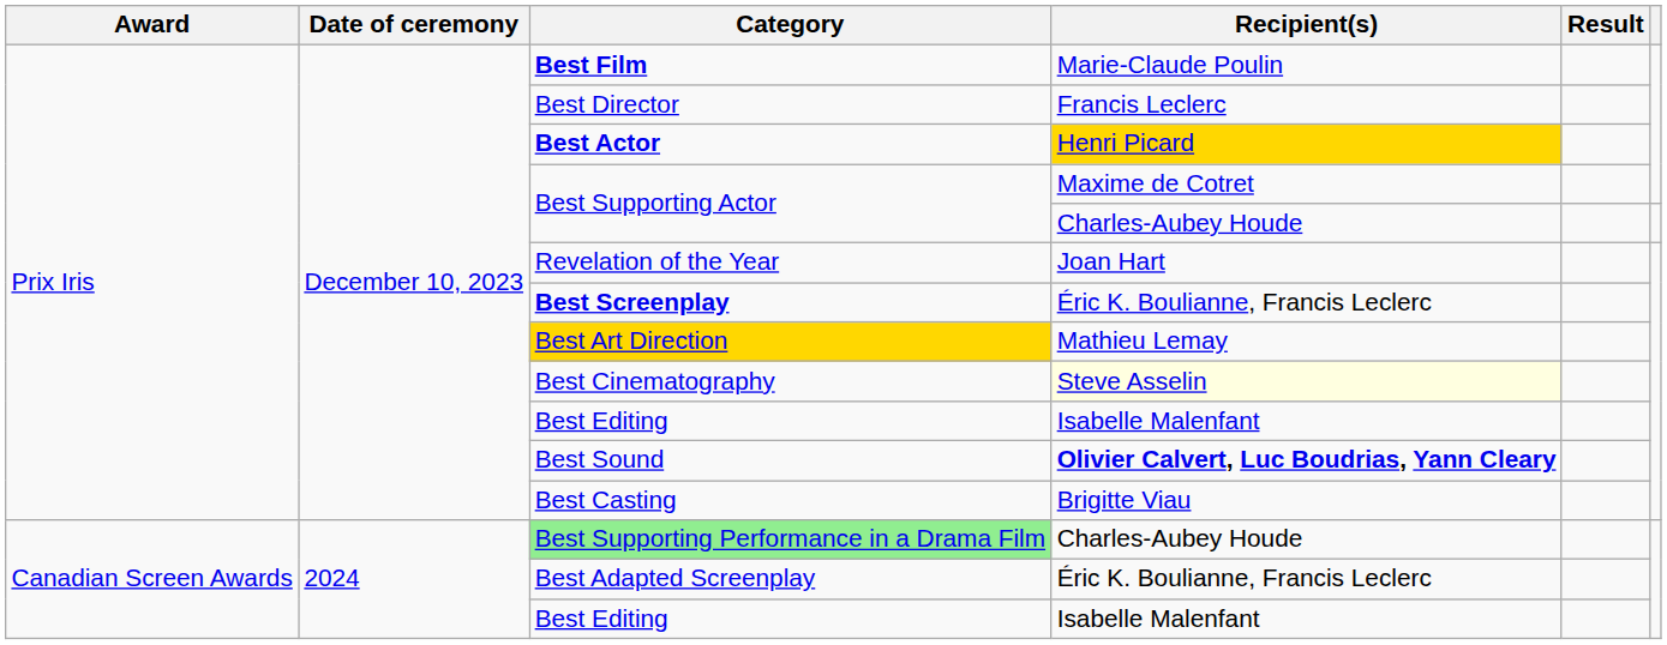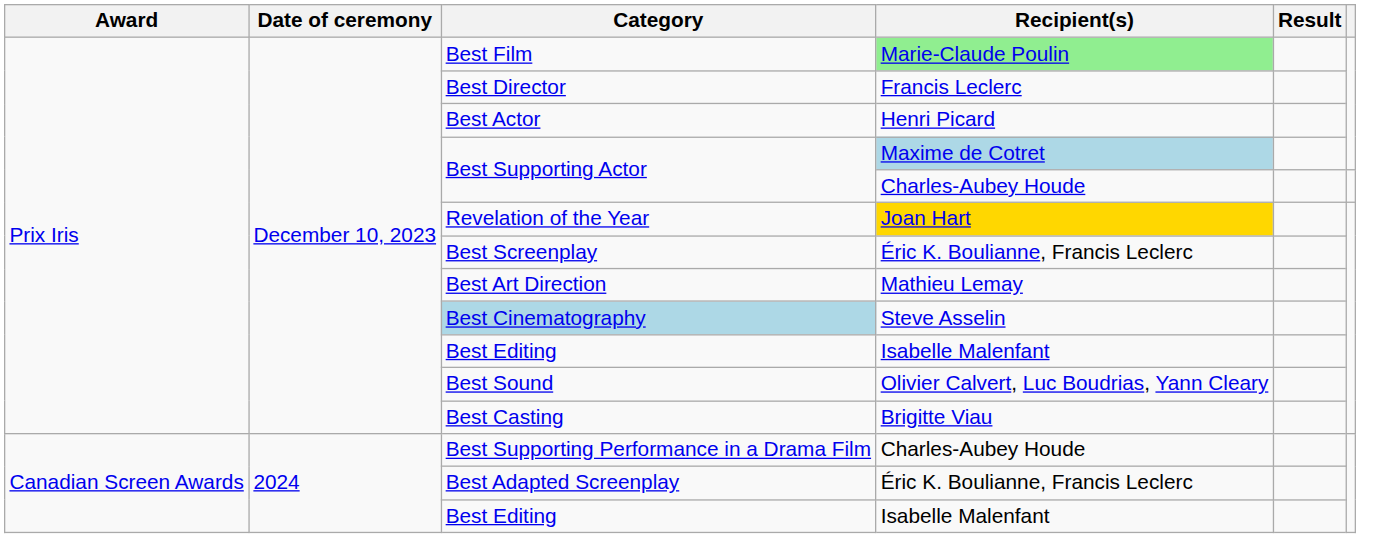Best Film | Category: bold -> normal
Best Film | Recipient(s): no background -> lightgreen background
Best Actor | Category: bold -> normal
Best Actor | Recipient(s): gold background -> no background
Best Supporting Actor / Maxime de Cotret | Recipient(s): no background -> lightblue background
Revelation of the Year | Recipient(s): no background -> gold background
Best Screenplay | Category: bold -> normal
Best Art Direction | Category: gold background -> no background
Best Cinematography | Category: no background -> lightblue background
Best Cinematography | Recipient(s): lightyellow background -> no background
Best Sound | Recipient(s): bold -> normal
Best Supporting Performance in a Drama Film | Category: lightgreen background -> no background
